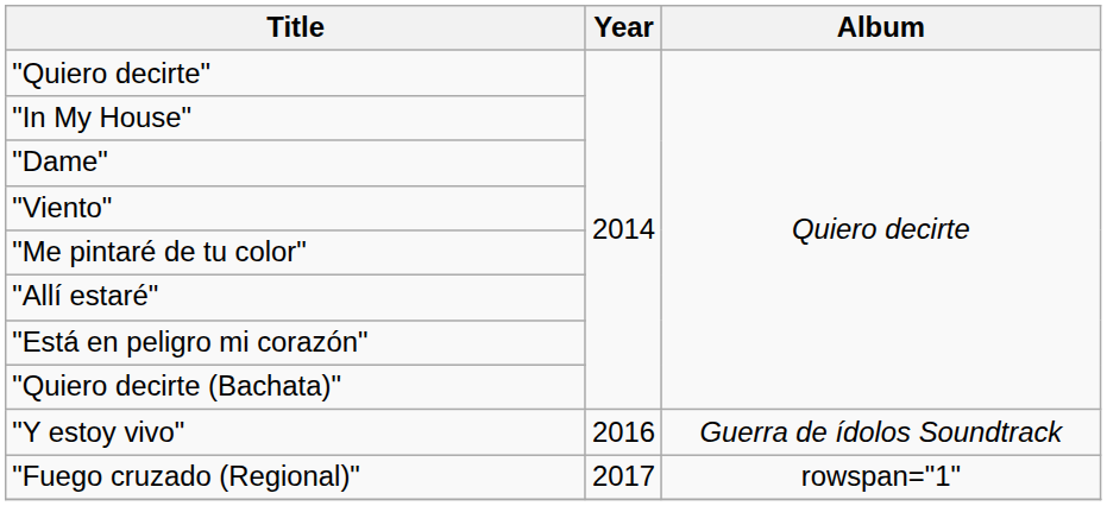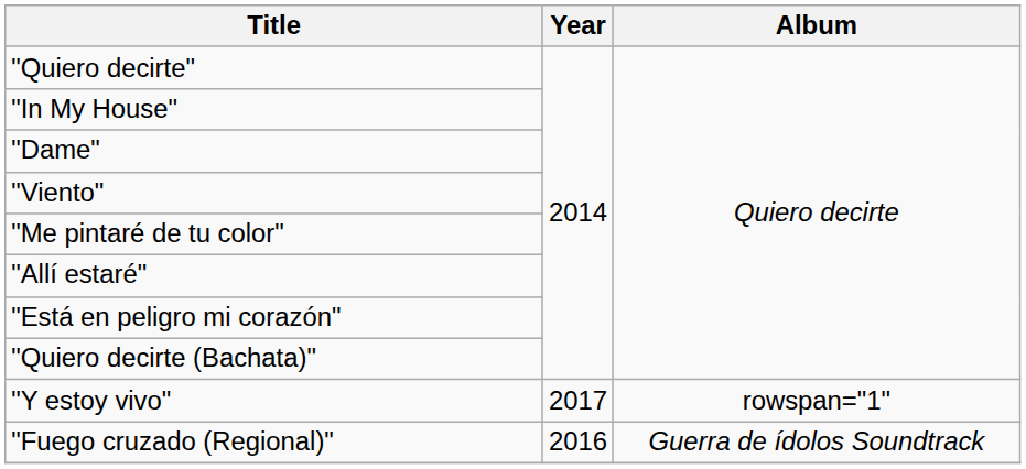"Y estoy vivo" | Year: 2016 -> 2017
"Y estoy vivo" | Album: Guerra de ídolos Soundtrack -> rowspan="1"
"Fuego cruzado (Regional)" | Year: 2017 -> 2016
"Fuego cruzado (Regional)" | Album: rowspan="1" -> Guerra de ídolos Soundtrack
